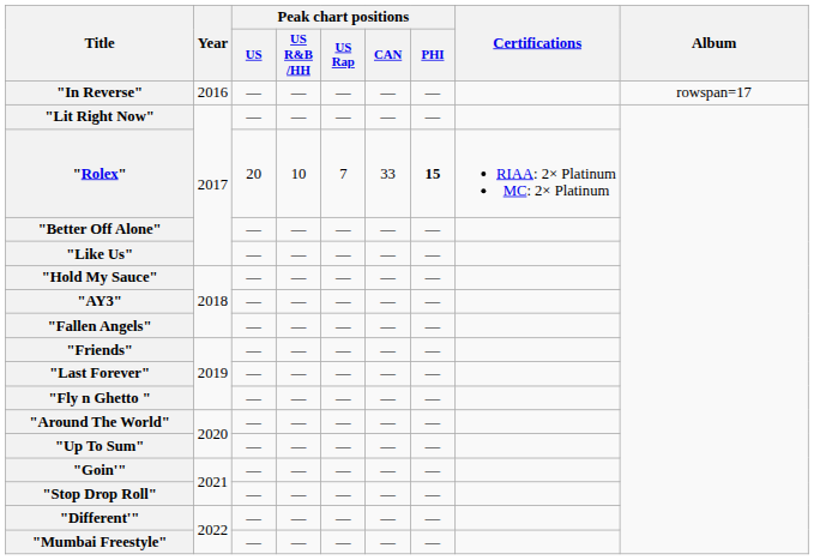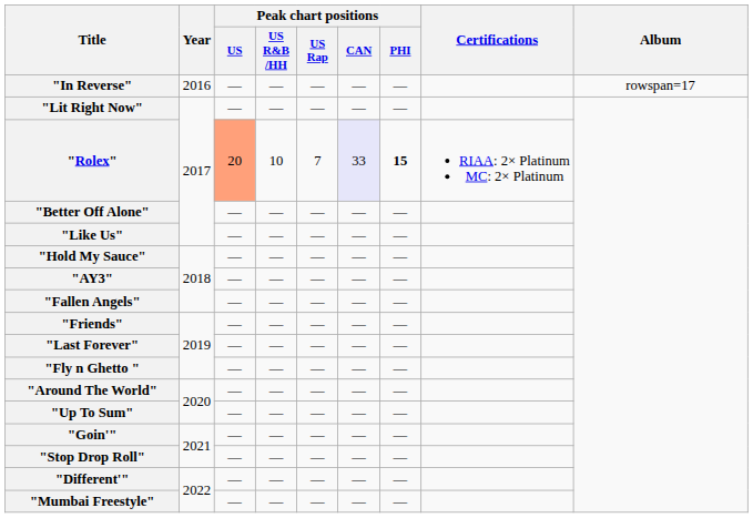"Rolex" | Peak chart positions / US: no background -> lightsalmon background
"Rolex" | Peak chart positions / CAN: no background -> lavender background
